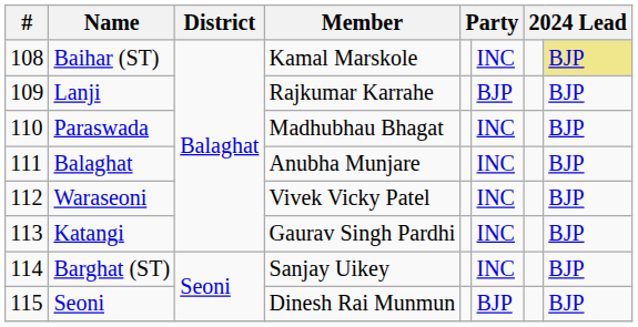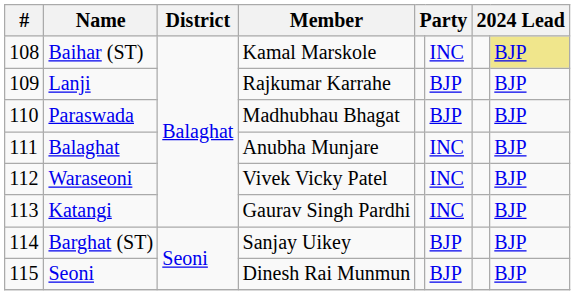Paraswada | column 6: INC -> BJP
Barghat (ST) | column 6: INC -> BJP
